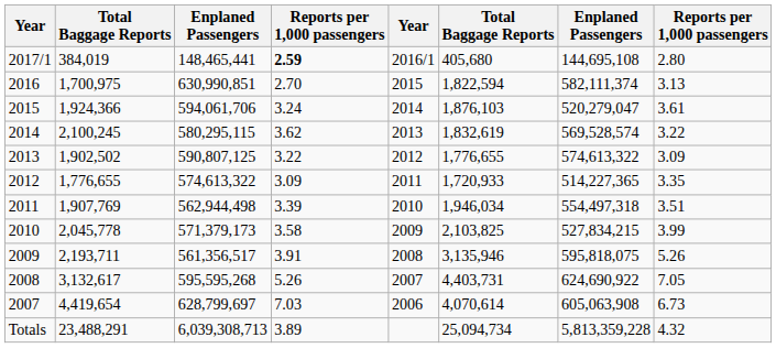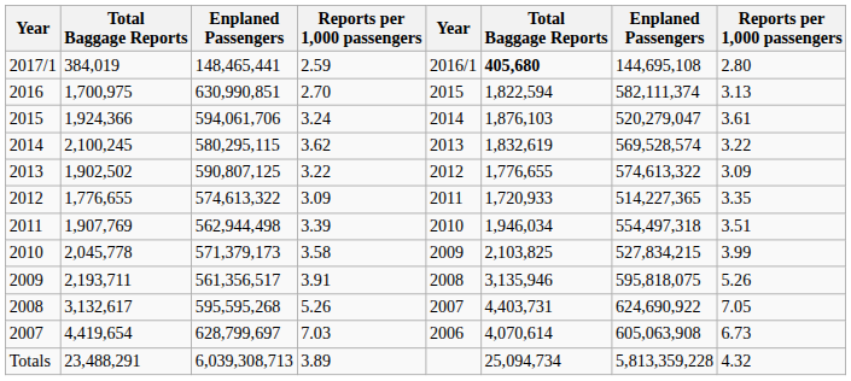2017/1 | column 4: bold -> normal
2017/1 | column 6: normal -> bold
